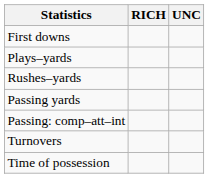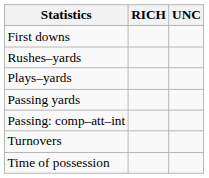rows swapped: Plays–yards <-> Rushes–yards
